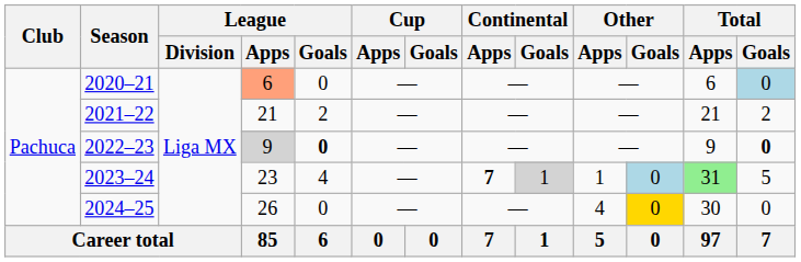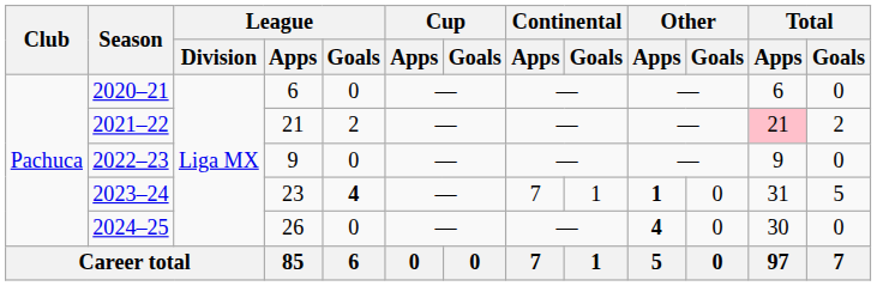2020–21 | League / Apps: lightsalmon background -> no background
2020–21 | Total / Goals: lightblue background -> no background
2021–22 | Total / Apps: no background -> pink background
2022–23 | League / Apps: lightgrey background -> no background
2022–23 | League / Goals: bold -> normal
2022–23 | Total / Goals: bold -> normal
2023–24 | League / Goals: normal -> bold
2023–24 | Continental / Apps: bold -> normal
2023–24 | Continental / Goals: lightgrey background -> no background
2023–24 | Other / Apps: normal -> bold
2023–24 | Other / Goals: lightblue background -> no background
2023–24 | Total / Apps: lightgreen background -> no background
2024–25 | Other / Apps: normal -> bold
2024–25 | Other / Goals: gold background -> no background
